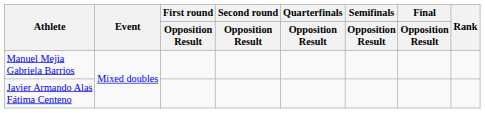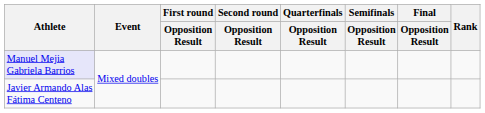Manuel Mejia Gabriela Barrios | Athlete: no background -> lavender background
